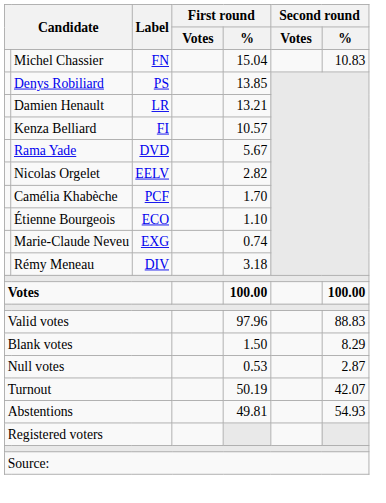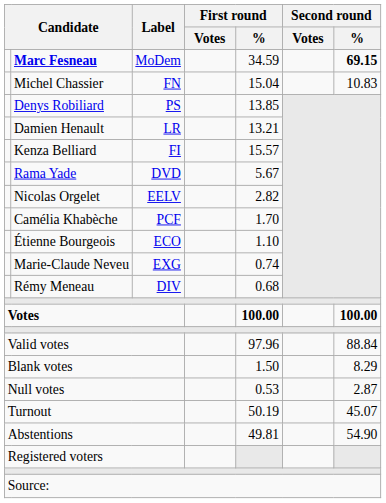+ row: Marc Fesneau | MoDem | 34.59 | 69.15
Kenza Belliard | First round / %: 10.57 -> 15.57
Rémy Meneau | First round / %: 3.18 -> 0.68
Valid votes | Second round / %: 88.83 -> 88.84
Turnout | Second round / %: 42.07 -> 45.07
Abstentions | Second round / %: 54.93 -> 54.90
